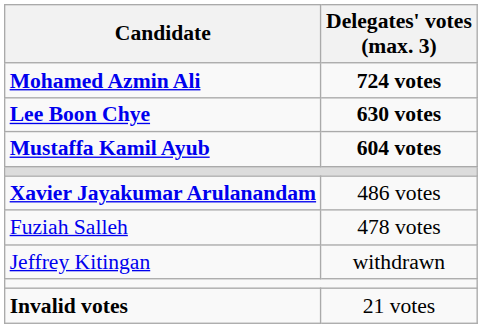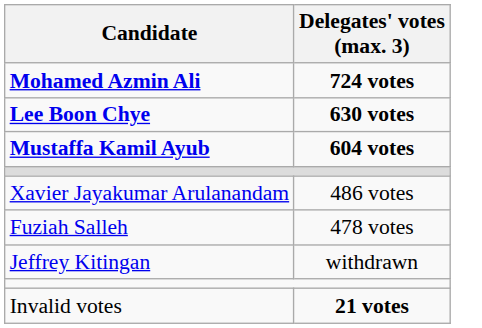Xavier Jayakumar Arulanandam | Candidate: bold -> normal
Invalid votes | Candidate: bold -> normal
Invalid votes | Delegates' votes (max. 3): normal -> bold
